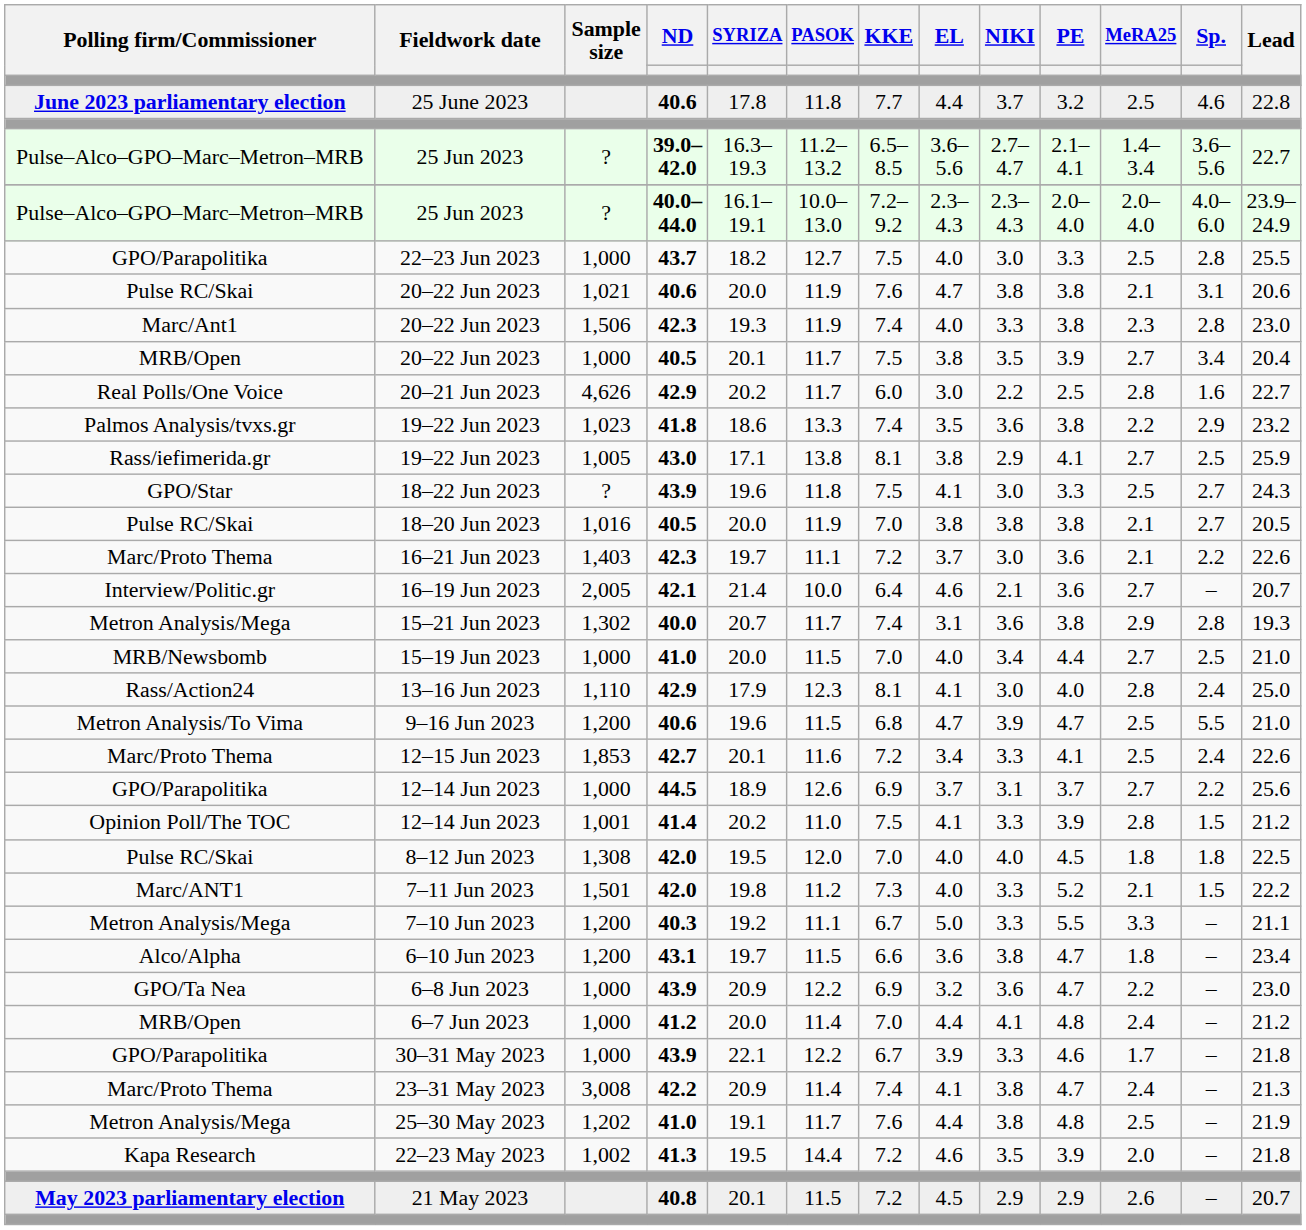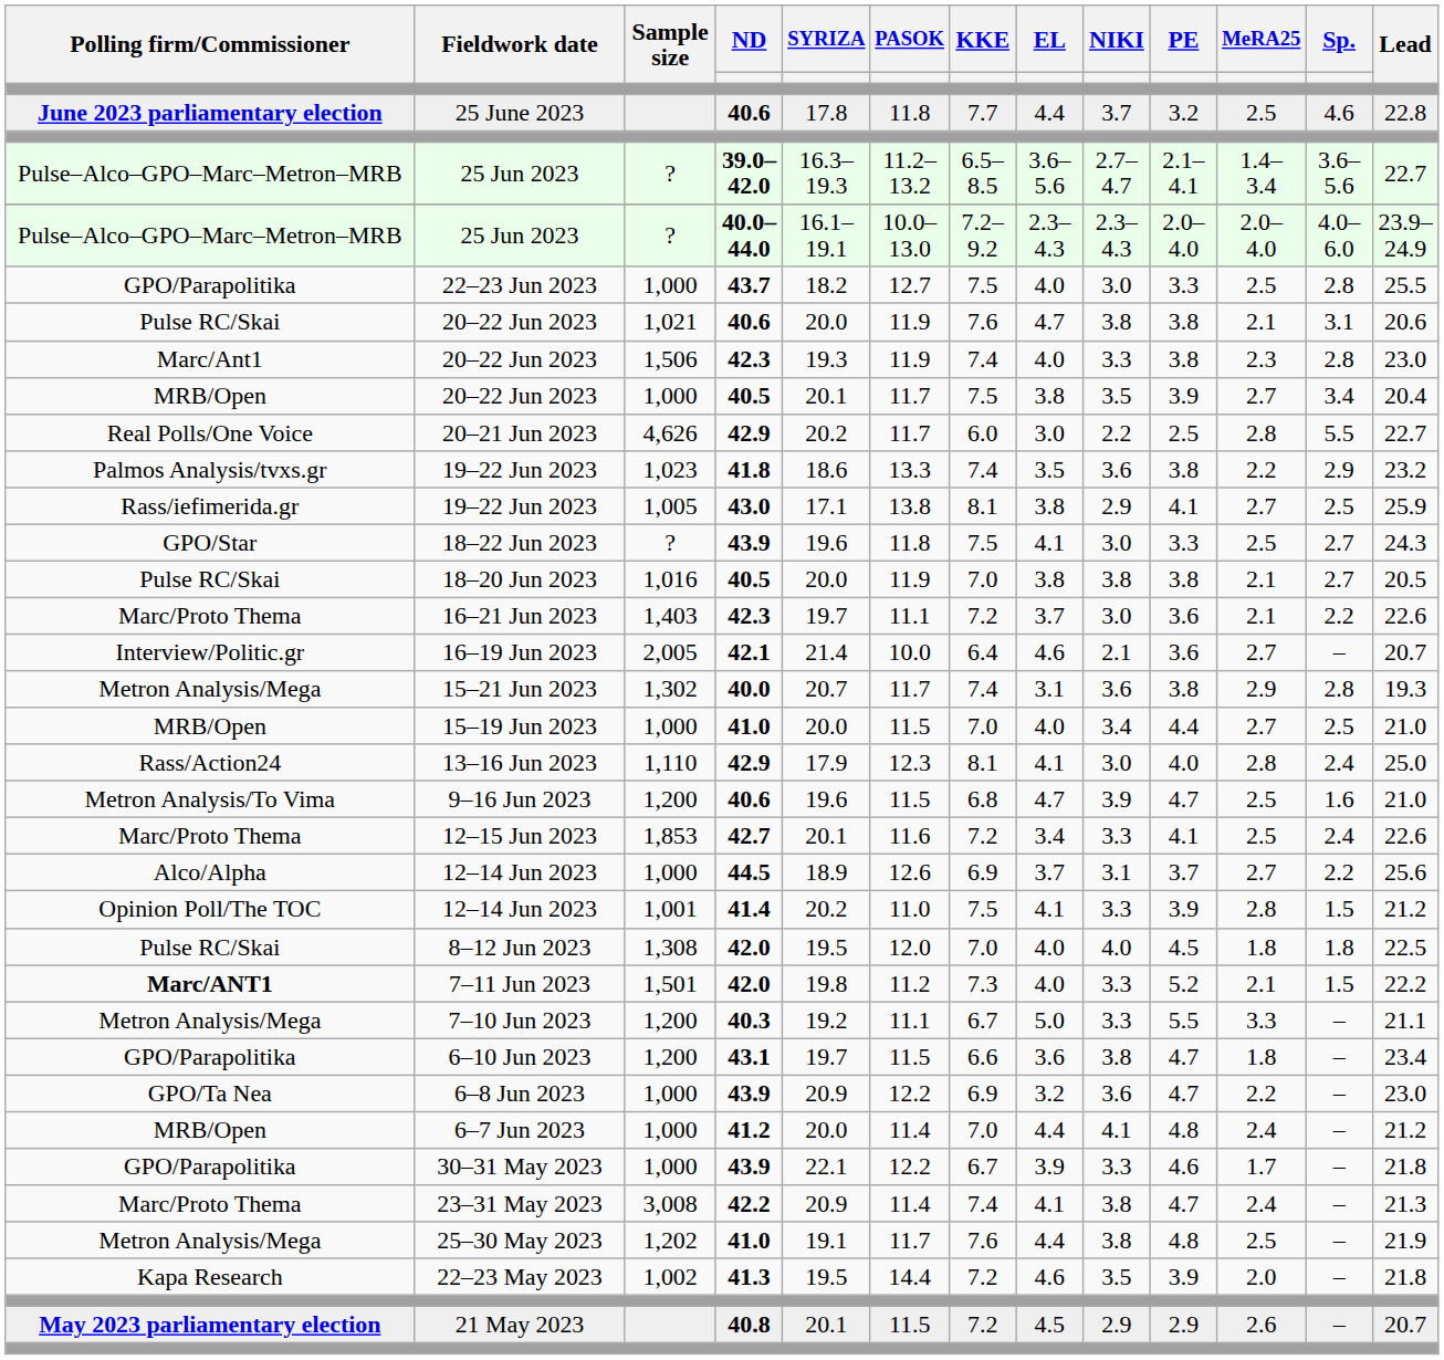20–21 Jun 2023 | Sp.: 1.6 -> 5.5
15–19 Jun 2023 | Polling firm/Commissioner: MRB/Newsbomb -> MRB/Open
9–16 Jun 2023 | Sp.: 5.5 -> 1.6
12–14 Jun 2023 / 44.5 | Polling firm/Commissioner: GPO/Parapolitika -> Alco/Alpha
7–11 Jun 2023 | Polling firm/Commissioner: normal -> bold
6–10 Jun 2023 | Polling firm/Commissioner: Alco/Alpha -> GPO/Parapolitika
